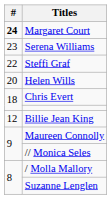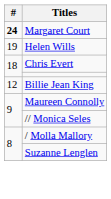- row: 23 | Serena Williams
- row: 22 | Steffi Graf
Helen Wills | #: 20 -> 19
